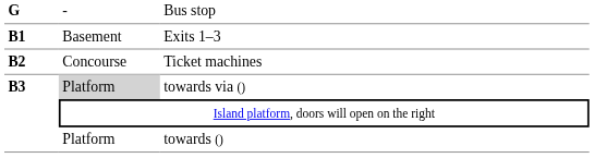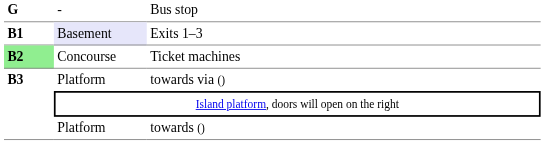Exits 1–3 | column 2: no background -> lavender background
Ticket machines | column 1: no background -> lightgreen background
towards via () | column 2: lightgrey background -> no background
